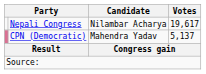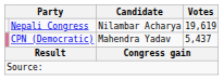Nepali Congress | Votes: 19,617 -> 19,619
CPN (Democratic) | Votes: 5,137 -> 5,437
